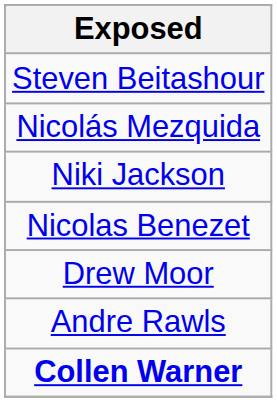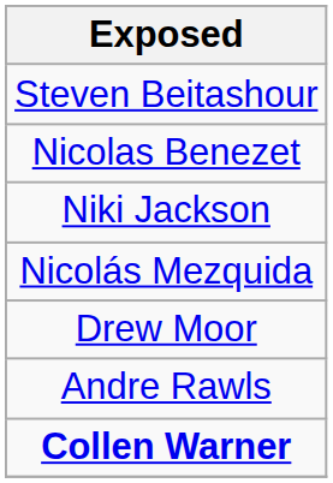row 3 | column 1: Nicolás Mezquida -> Nicolas Benezet
row 5 | column 1: Nicolas Benezet -> Nicolás Mezquida
